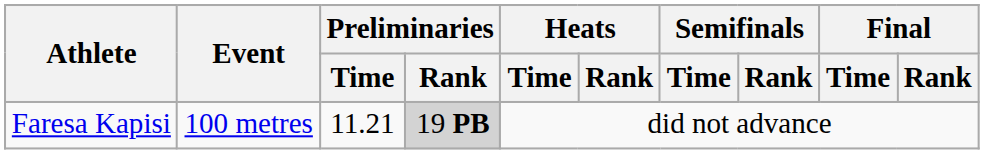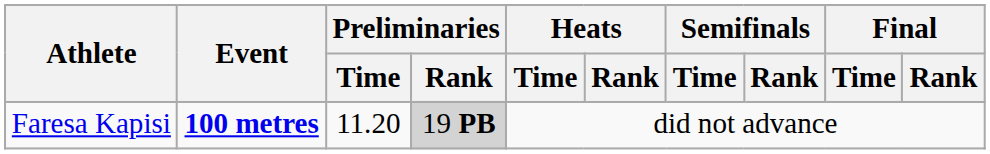Faresa Kapisi | Event: normal -> bold
Faresa Kapisi | Preliminaries / Time: 11.21 -> 11.20
